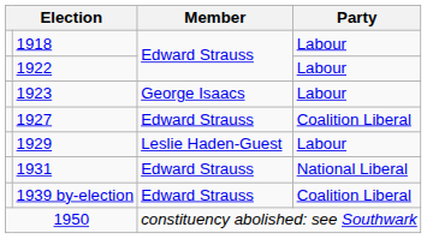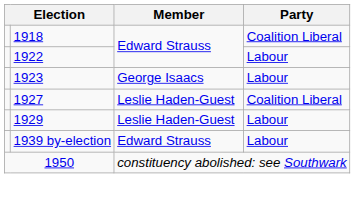1918 | Party: Labour -> Coalition Liberal
1927 | Member: Edward Strauss -> Leslie Haden-Guest
- row: 1931 | Edward Strauss | National Liberal
1939 by-election | Party: Coalition Liberal -> Labour
